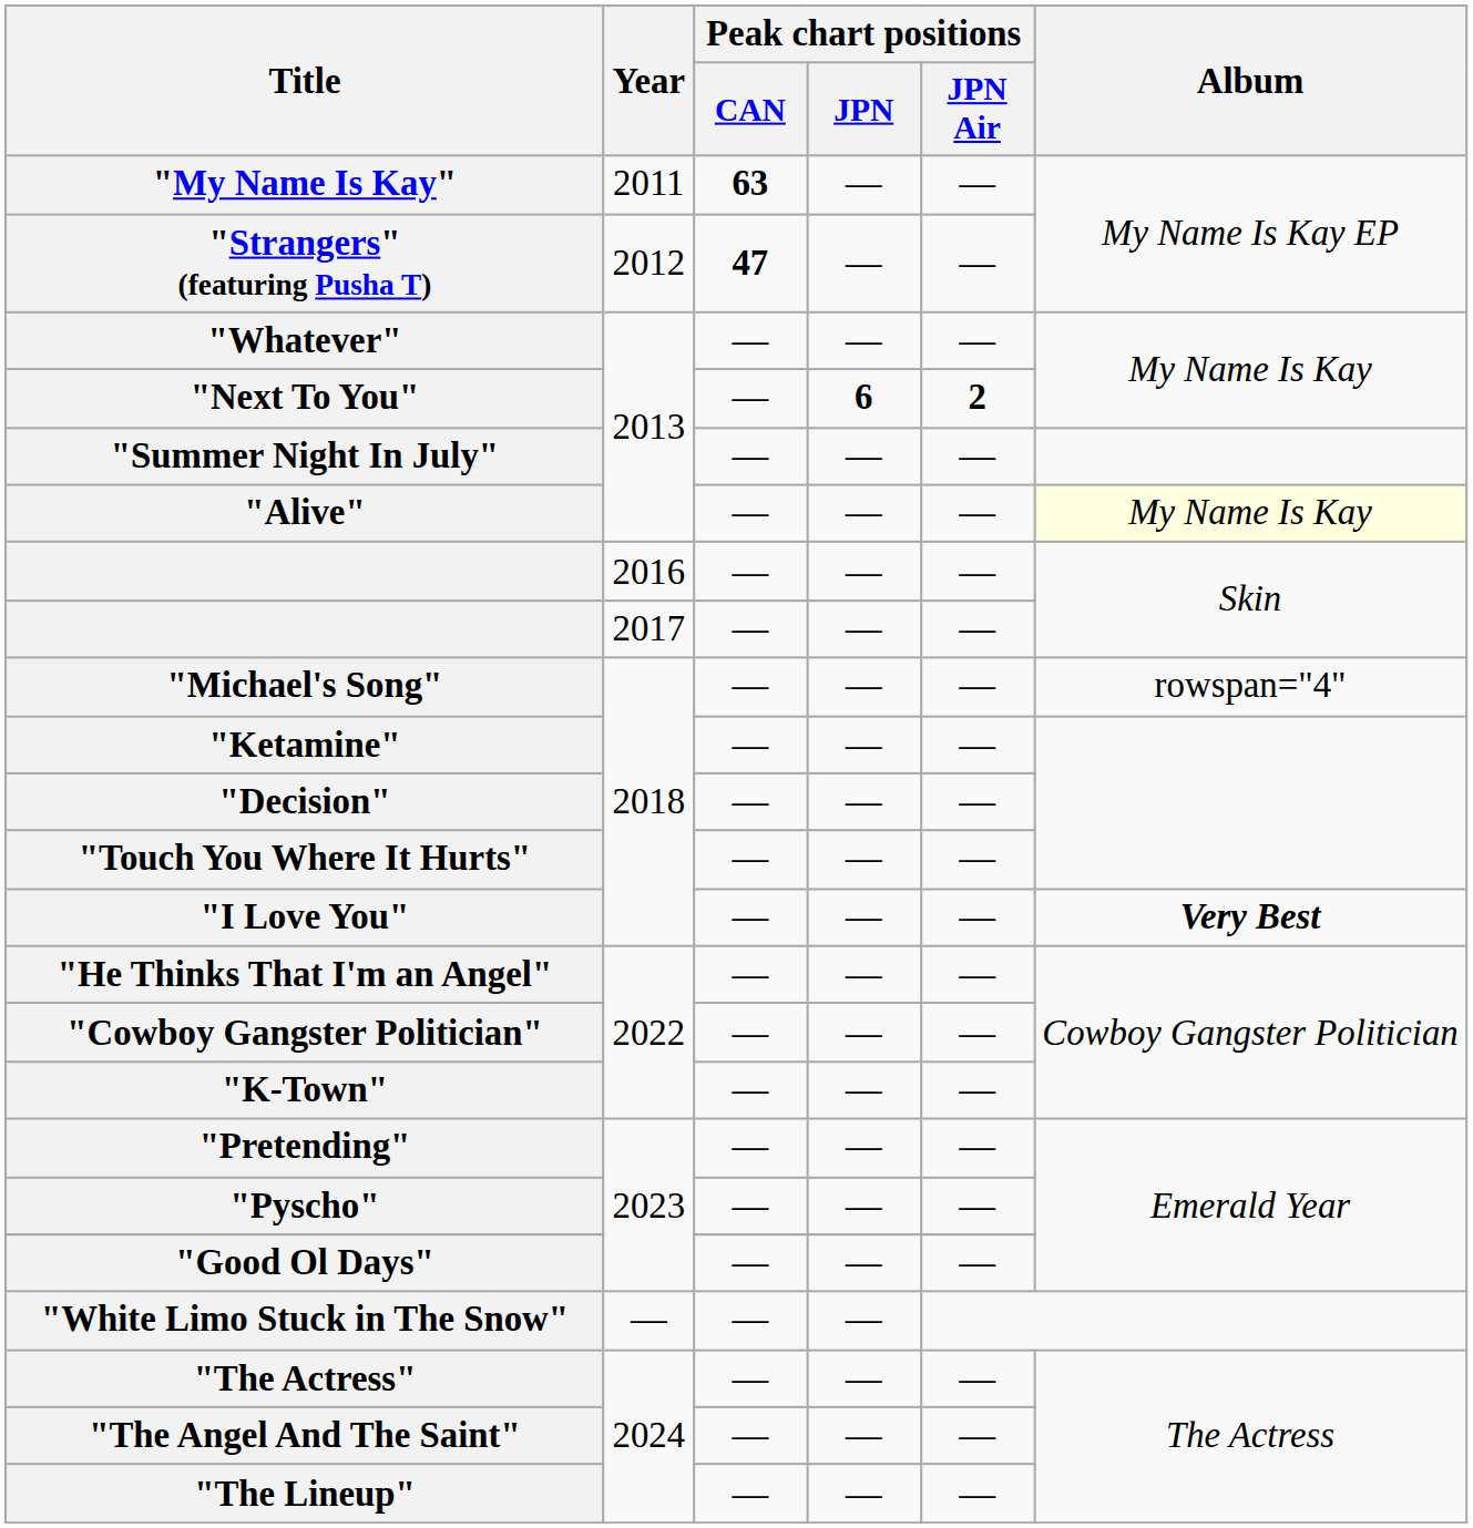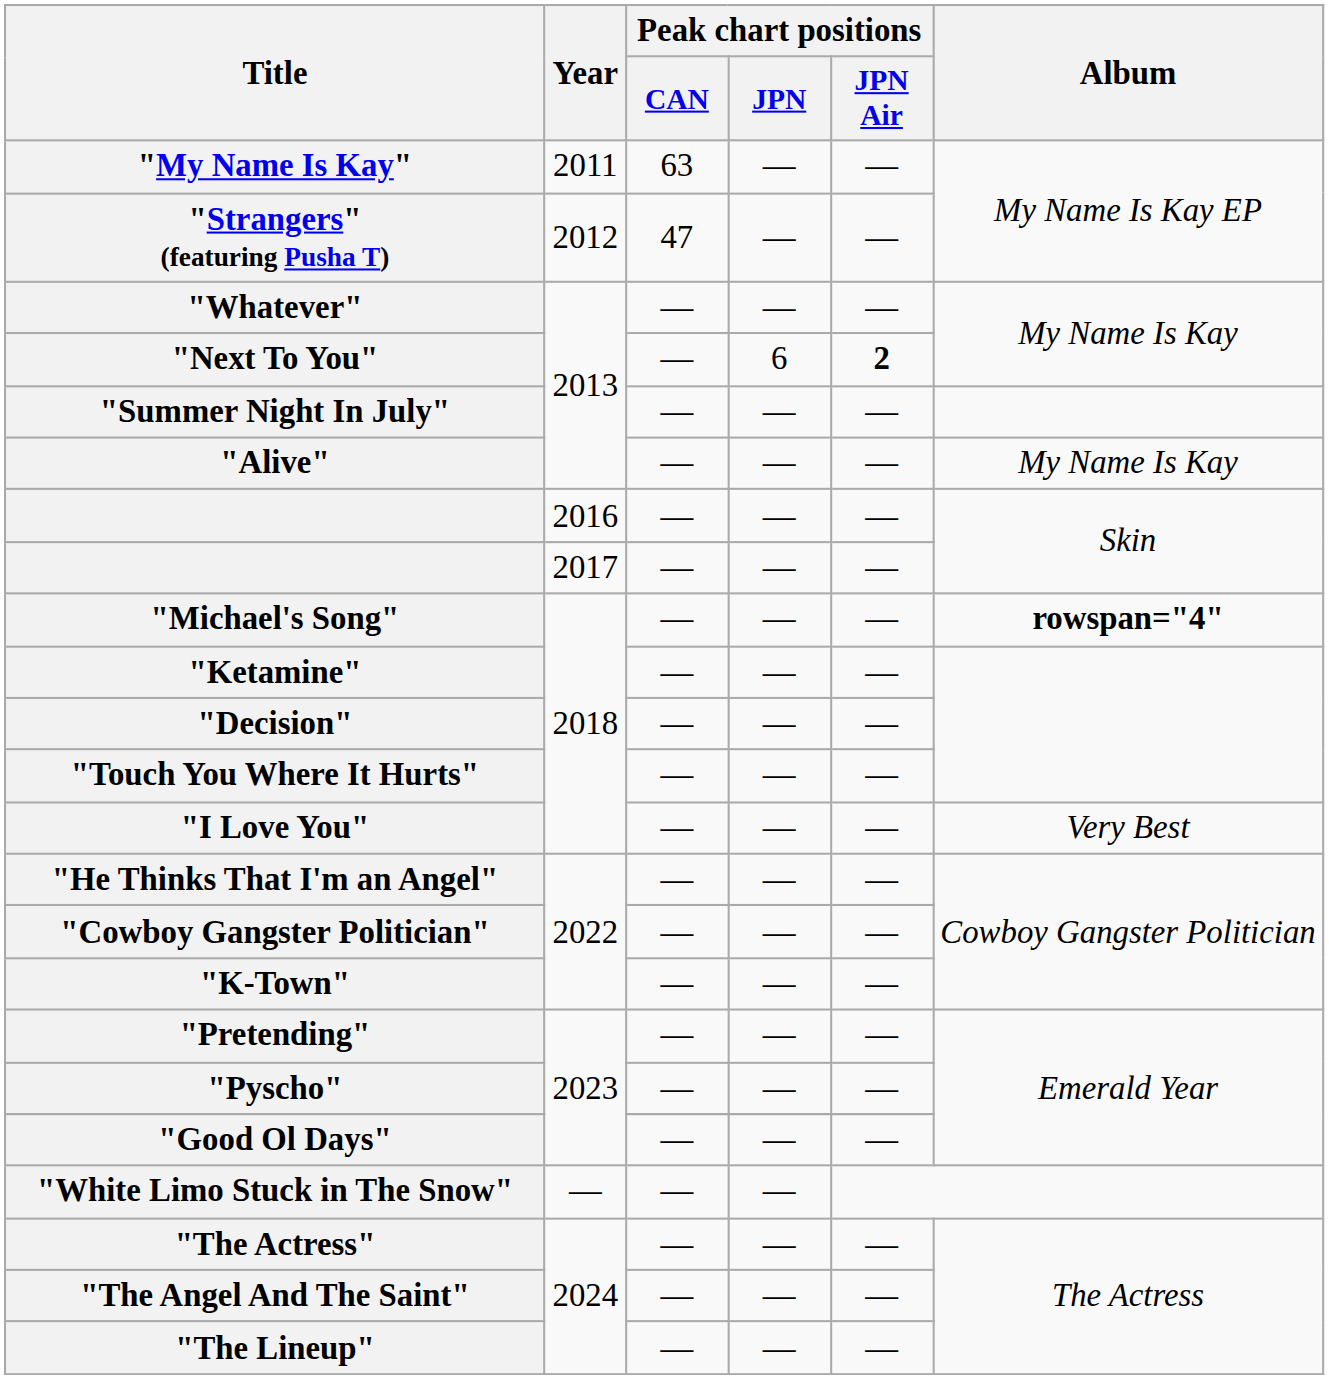"My Name Is Kay" | Peak chart positions / CAN: bold -> normal
"Strangers" (featuring Pusha T) | Peak chart positions / CAN: bold -> normal
"Next To You" | Peak chart positions / JPN: bold -> normal
"Alive" | Album: lightyellow background -> no background
"Michael's Song" | Album: normal -> bold
"I Love You" | Album: bold -> normal
